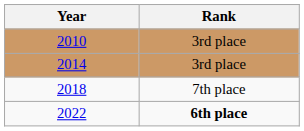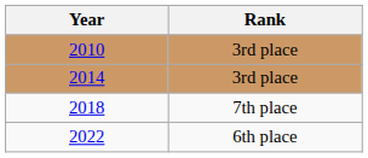2022 | Rank: bold -> normal
